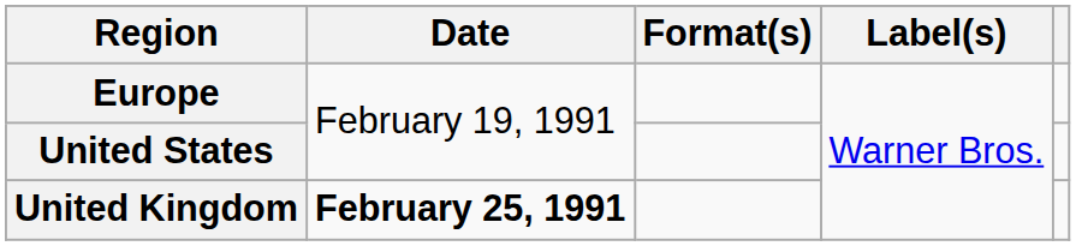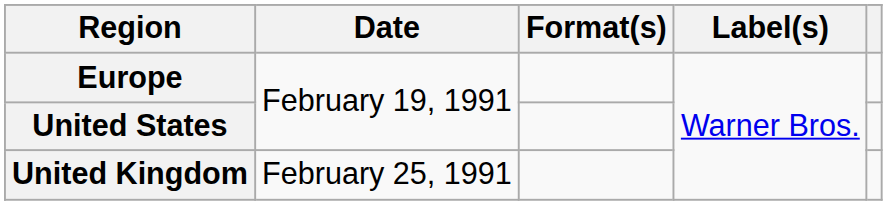United Kingdom | Date: bold -> normal
